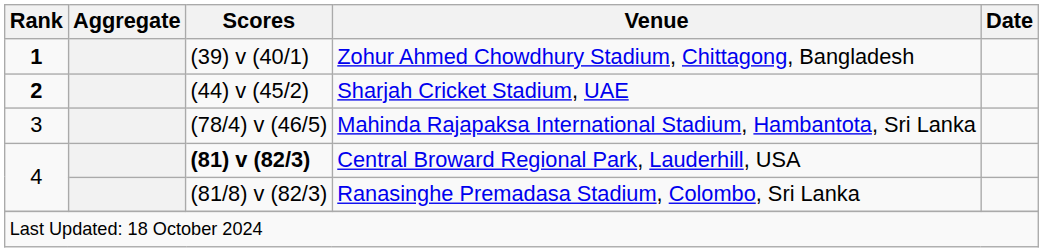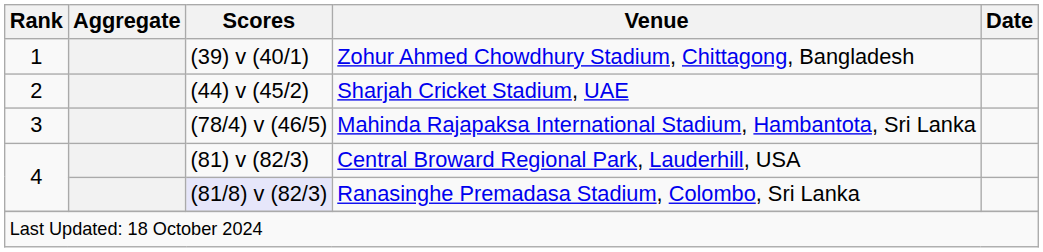Zohur Ahmed Chowdhury Stadium, Chittagong, Bangladesh | Rank: bold -> normal
Sharjah Cricket Stadium, UAE | Rank: bold -> normal
Central Broward Regional Park, Lauderhill, USA | Scores: bold -> normal
Ranasinghe Premadasa Stadium, Colombo, Sri Lanka | Scores: no background -> lavender background
